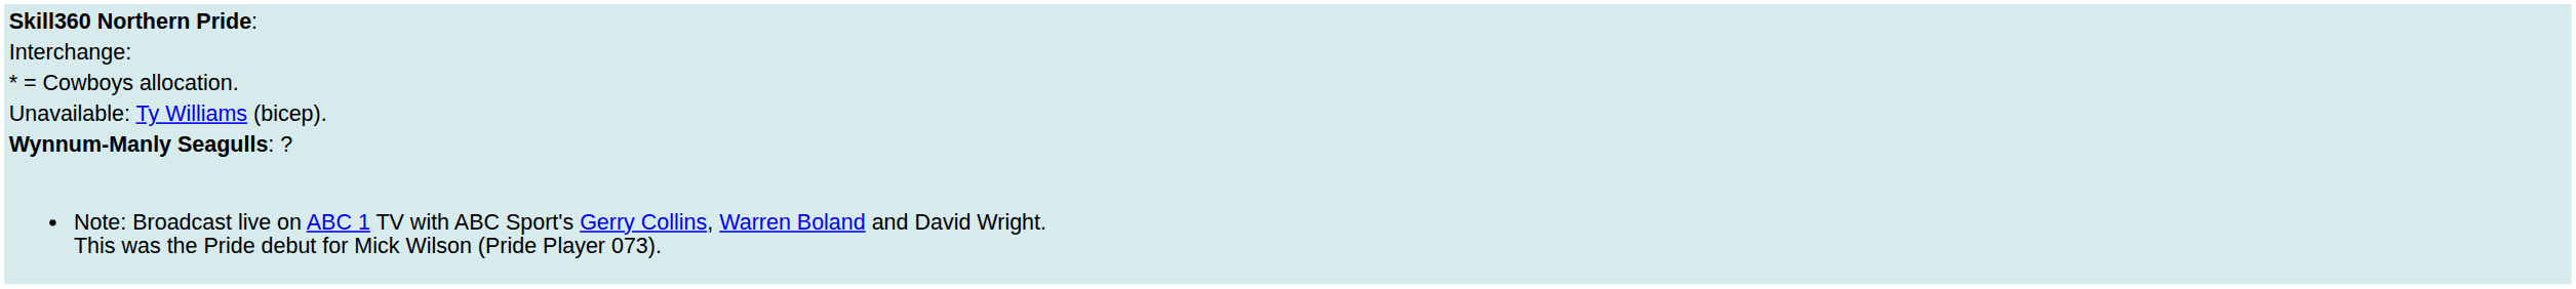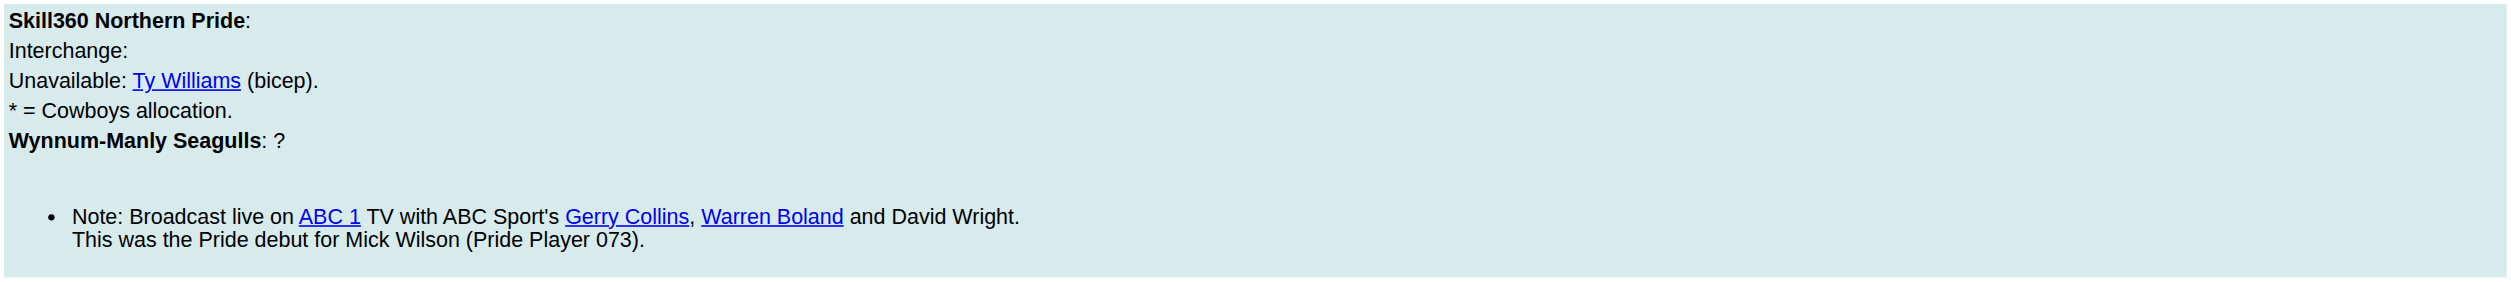row 3 | column 1: * = Cowboys allocation. -> Unavailable: Ty Williams (bicep).
row 4 | column 1: Unavailable: Ty Williams (bicep). -> * = Cowboys allocation.
